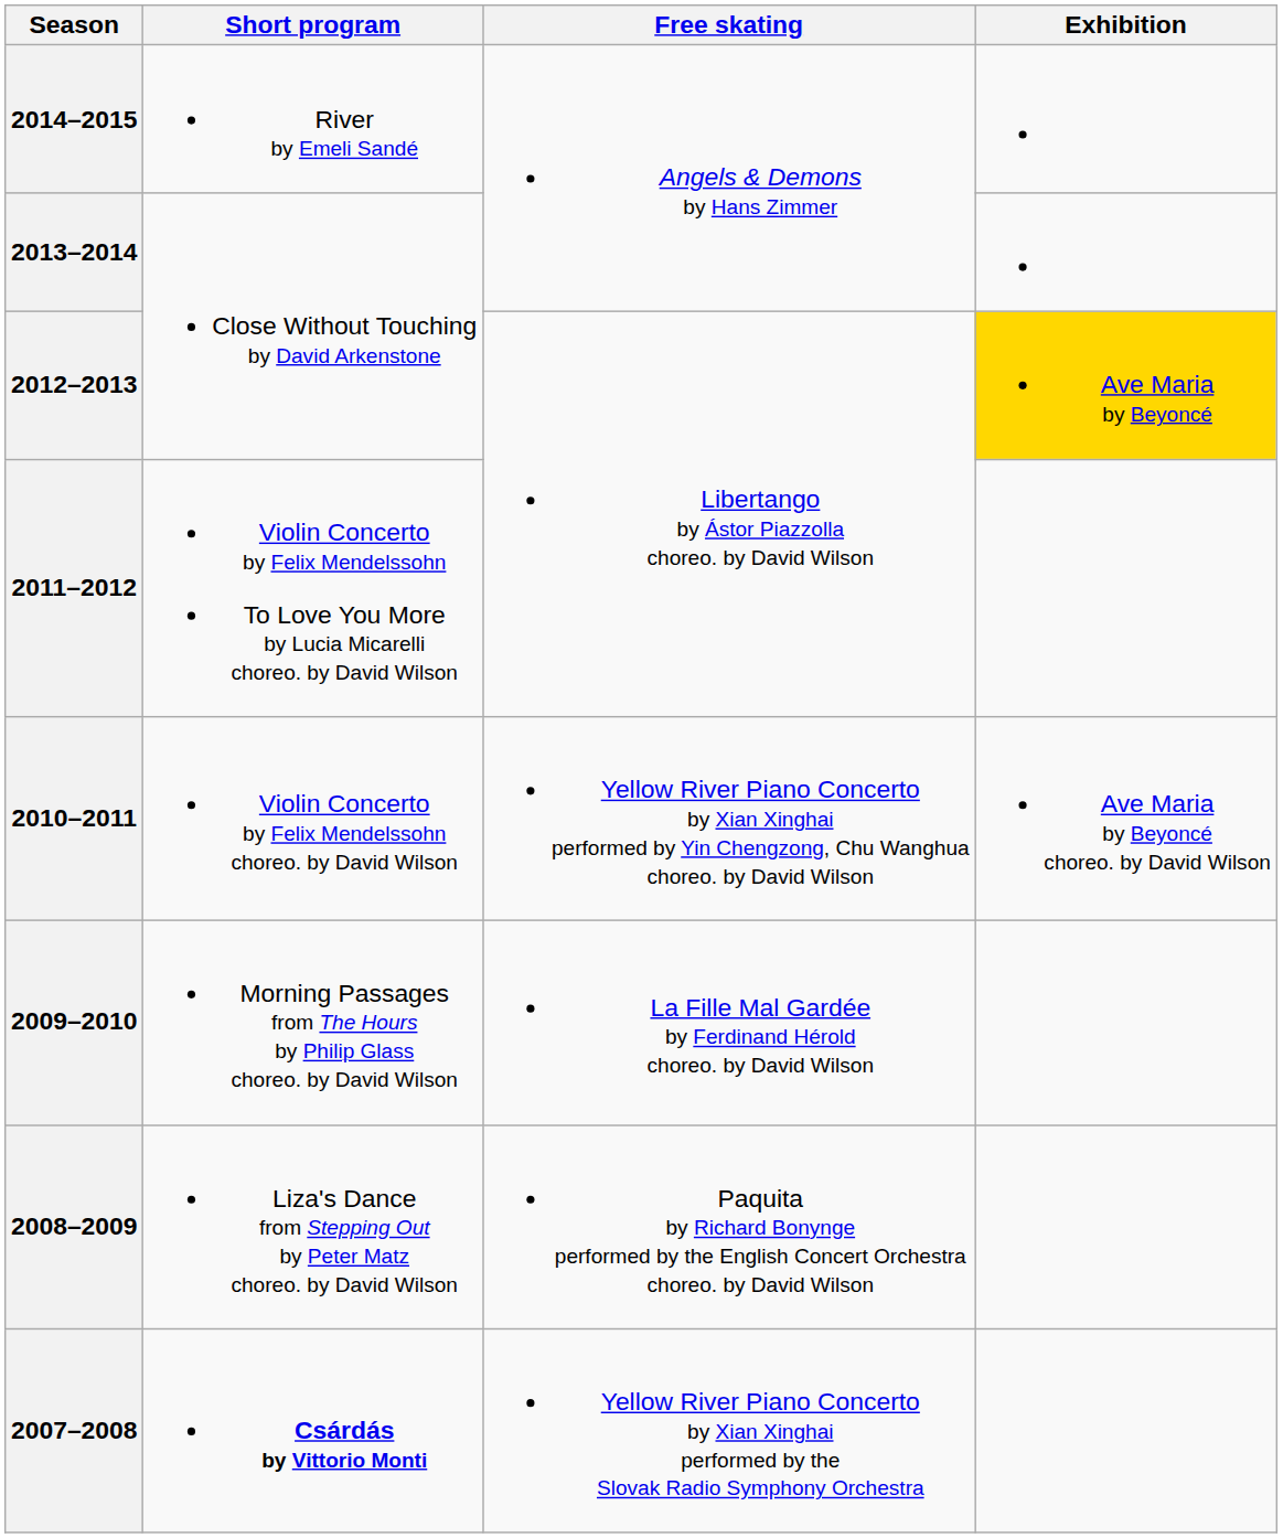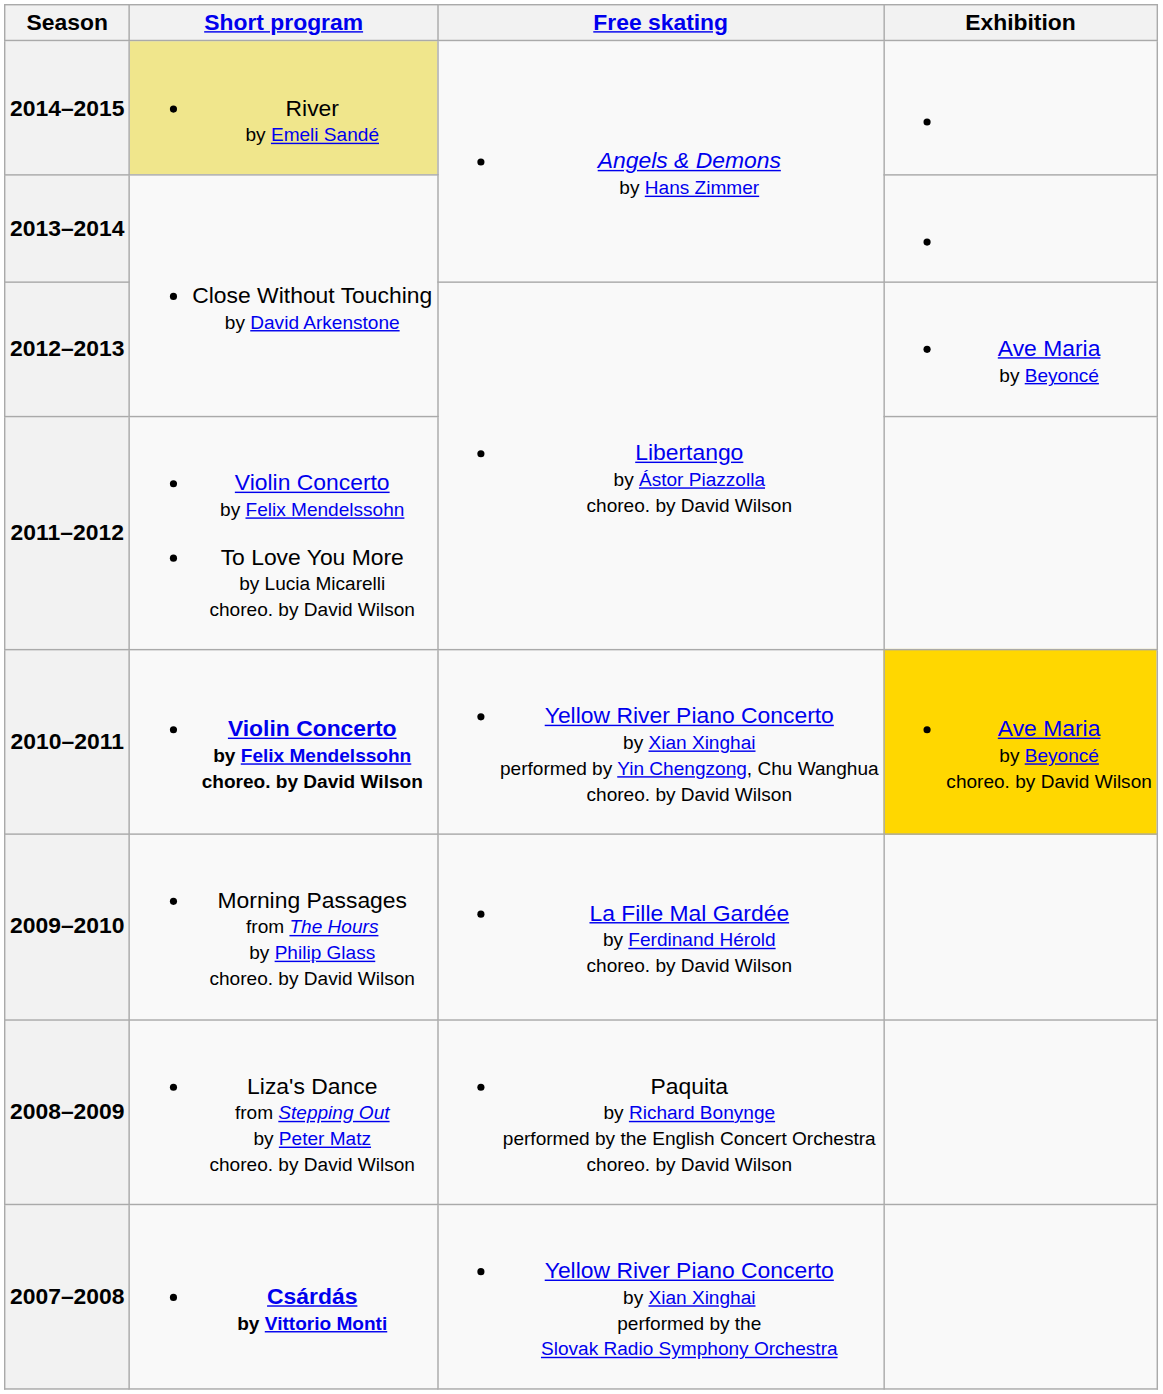2014–2015 | Short program: no background -> khaki background
2012–2013 | Exhibition: gold background -> no background
2010–2011 | Short program: normal -> bold
2010–2011 | Exhibition: no background -> gold background
